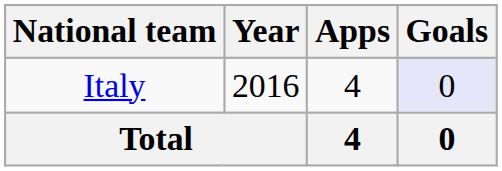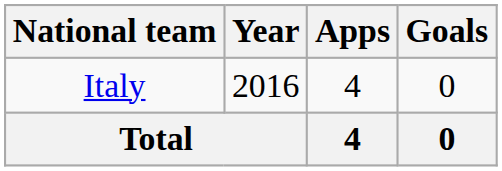Italy | Goals: lavender background -> no background
